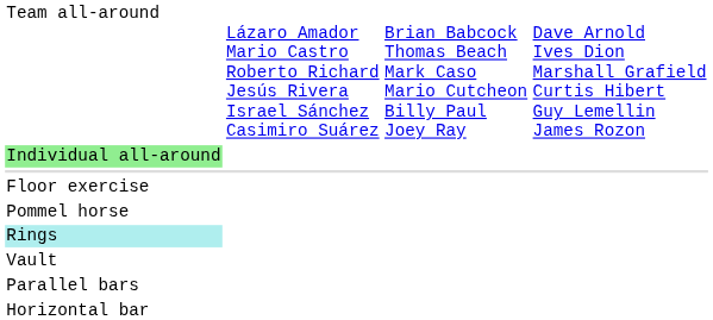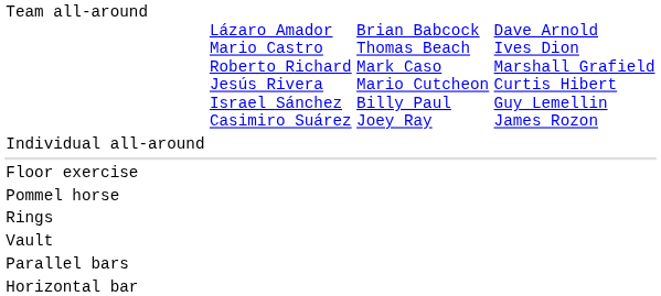Individual all-around | column 1: lightgreen background -> no background
Rings | column 1: paleturquoise background -> no background
